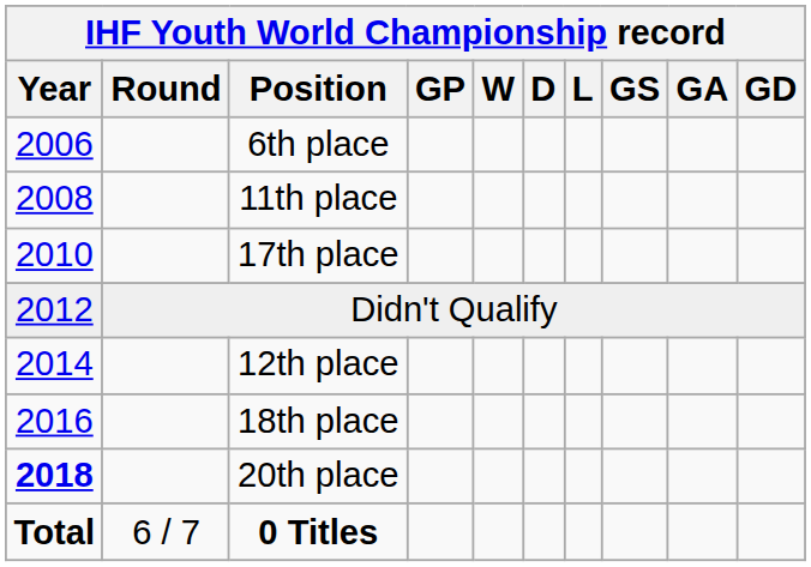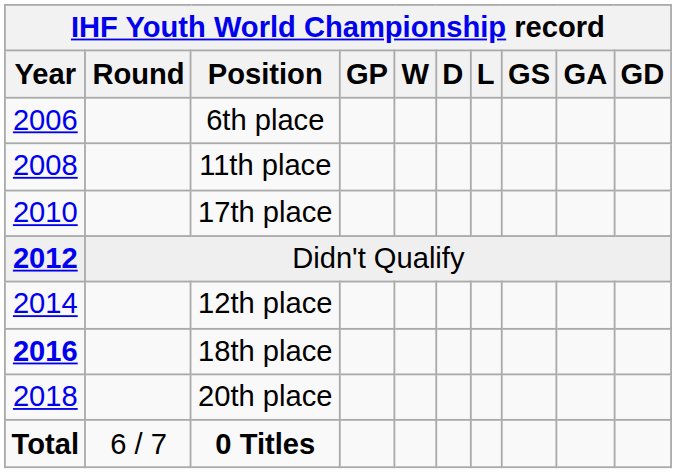Didn't Qualify | Year: normal -> bold
18th place | Year: normal -> bold
20th place | Year: bold -> normal
